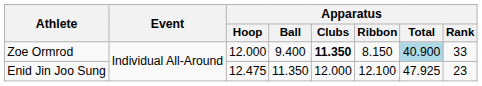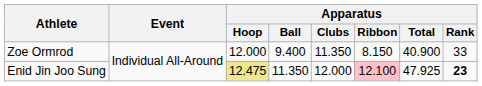row 3 | Apparatus / Clubs: bold -> normal
row 3 | Apparatus / Total: lightblue background -> no background
row 4 | Apparatus / Hoop: no background -> khaki background
row 4 | Apparatus / Ribbon: no background -> pink background
row 4 | Apparatus / Rank: normal -> bold
